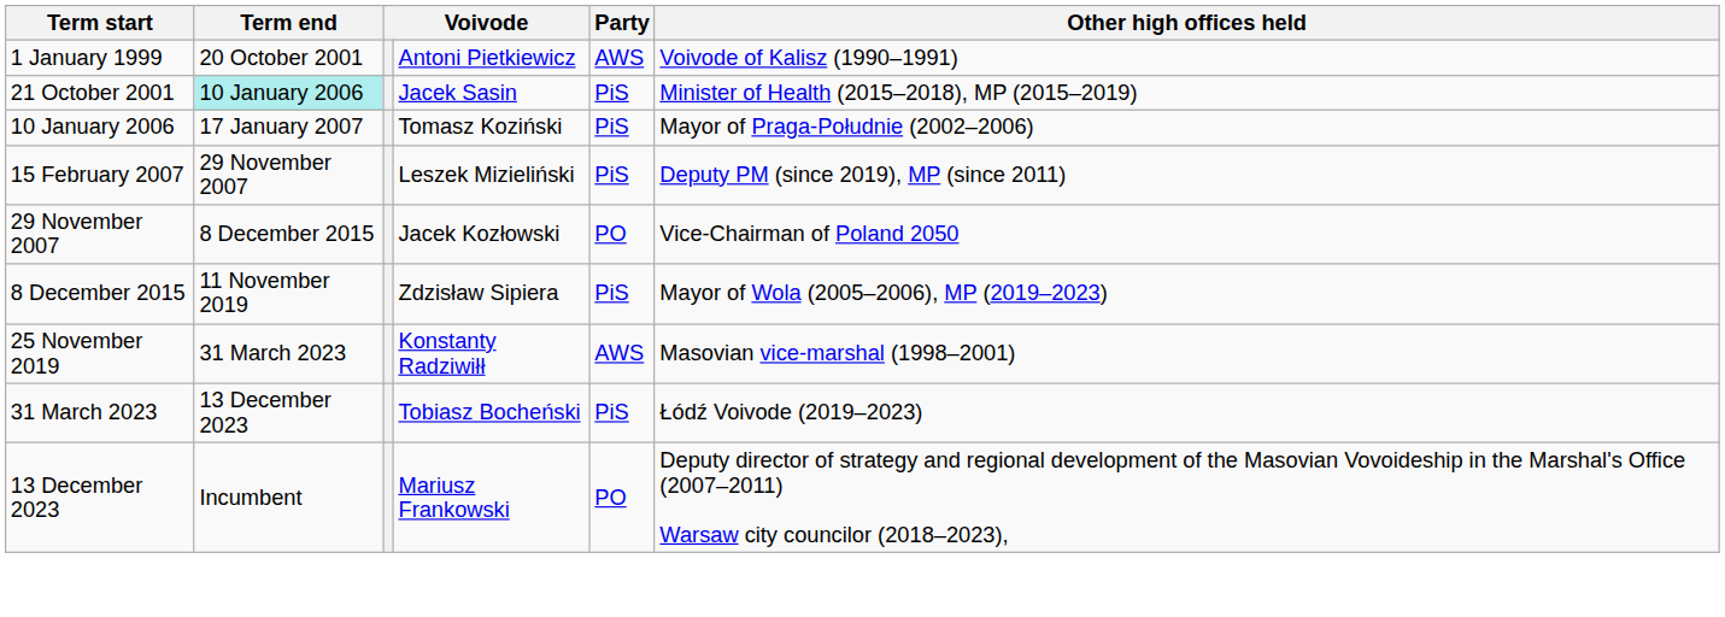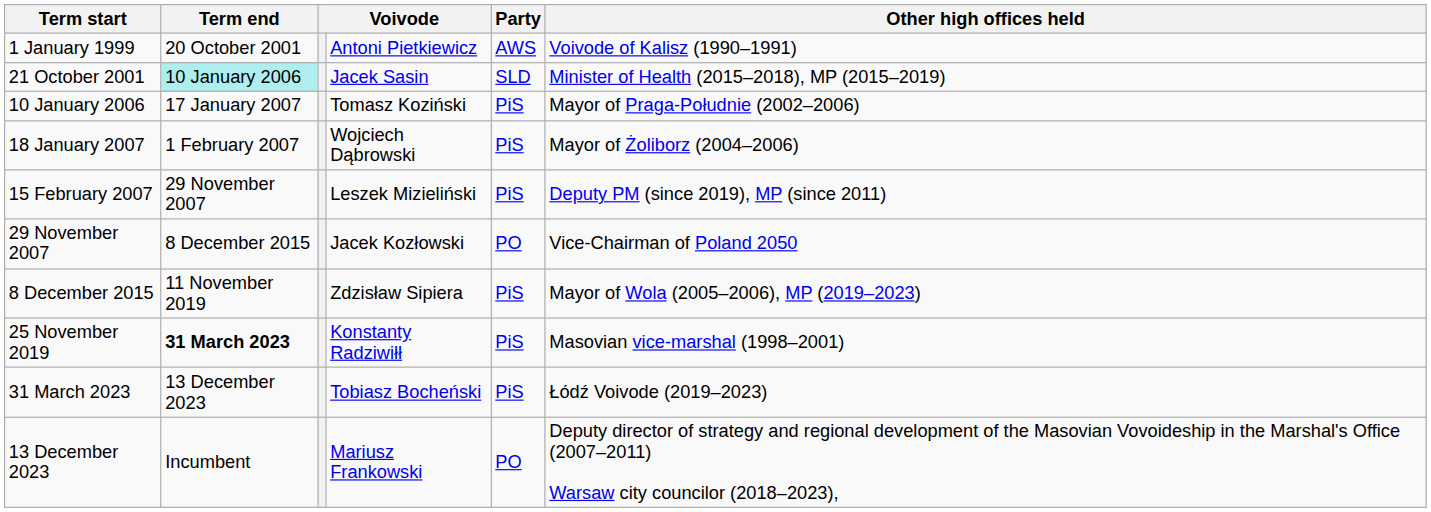21 October 2001 | Party: PiS -> SLD
+ row: 18 January 2007 | 1 February 2007 | Wojciech Dąbrowski | PiS | Mayor of Żoliborz (2004–2006)
25 November 2019 | Term end: normal -> bold
25 November 2019 | Party: AWS -> PiS
